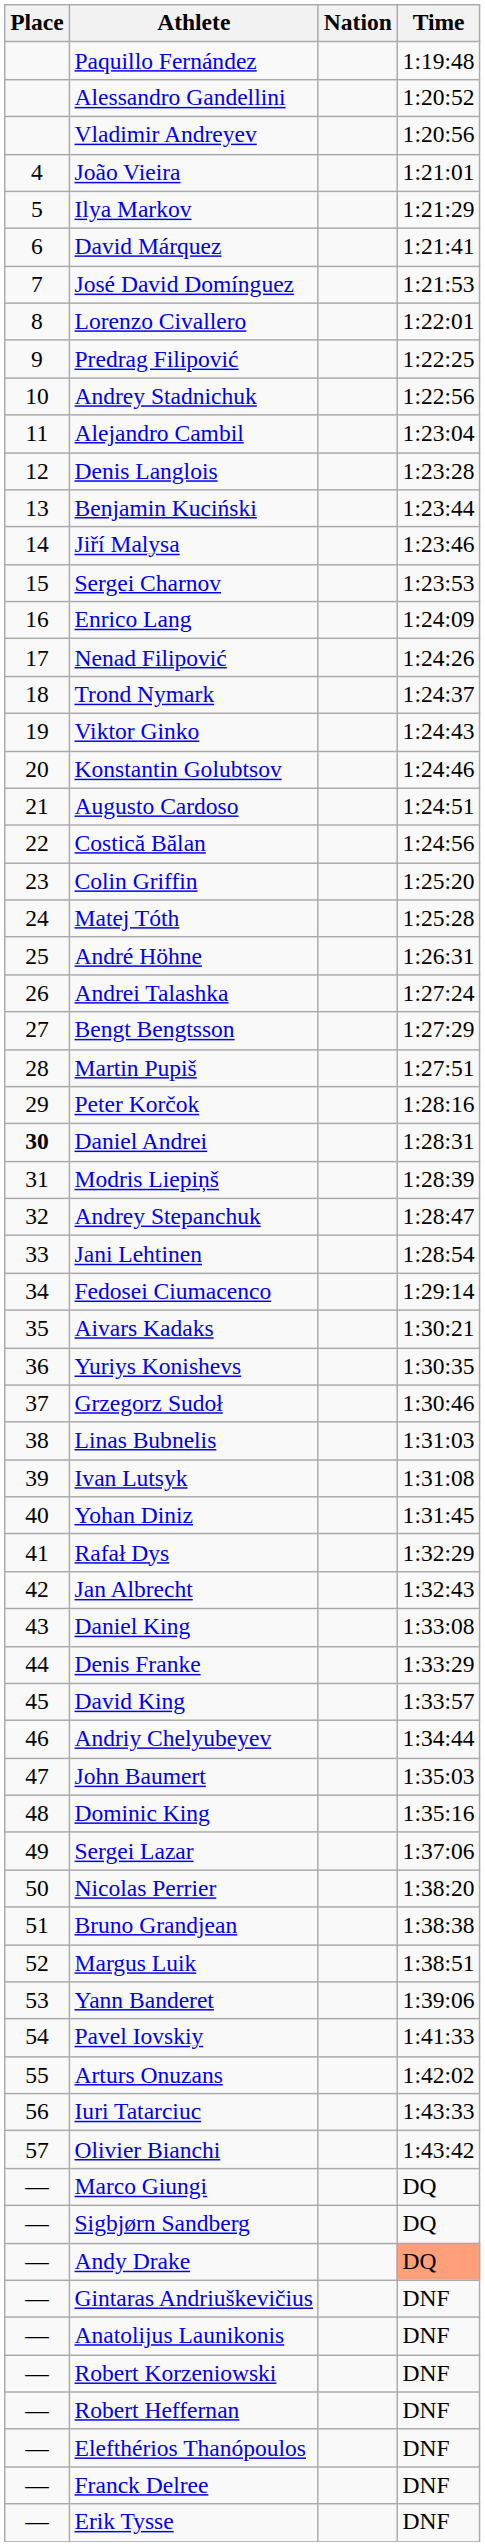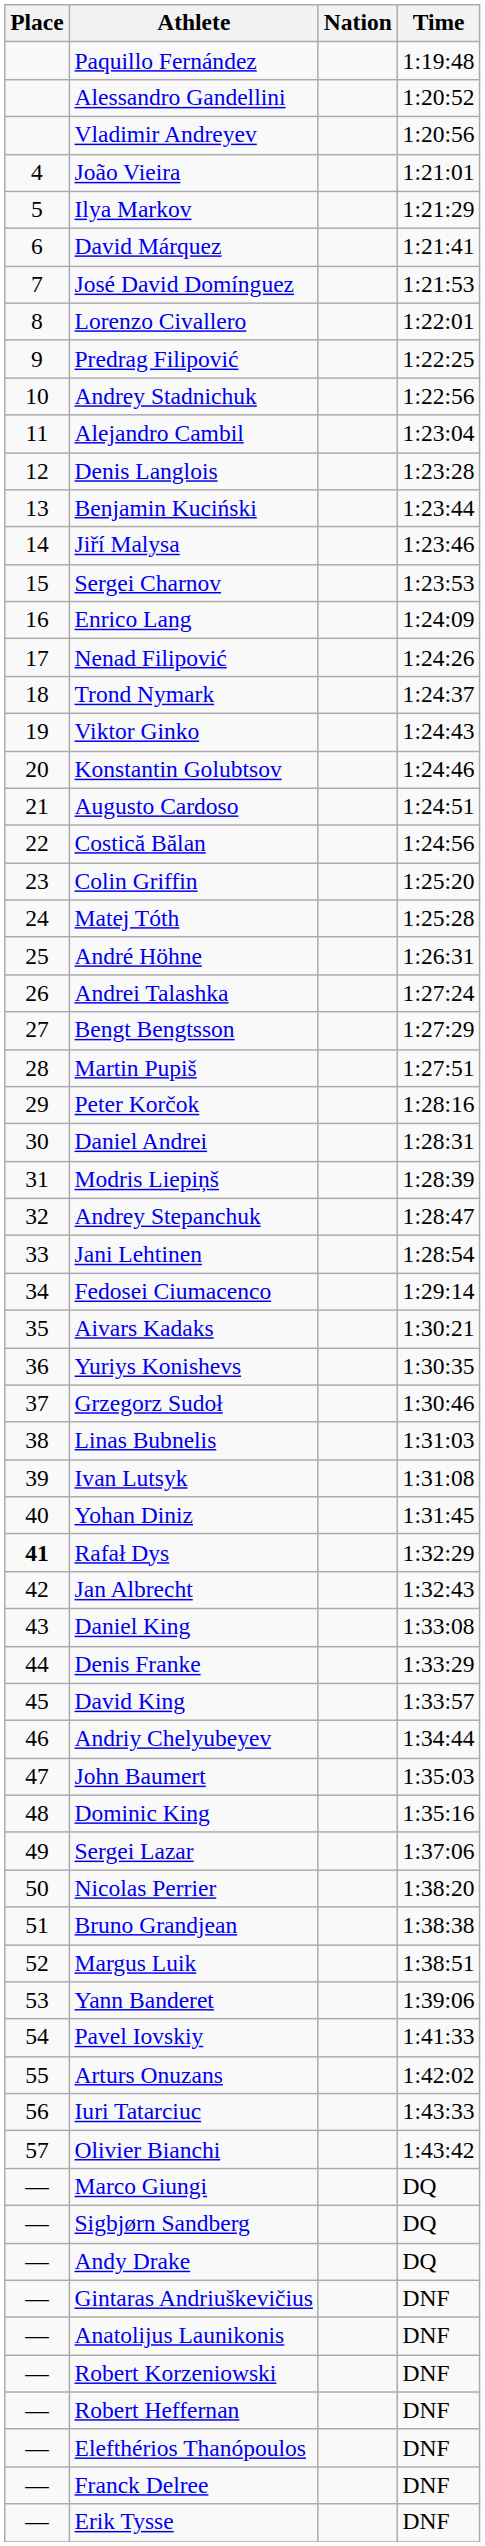Daniel Andrei | Place: bold -> normal
Rafał Dys | Place: normal -> bold
Andy Drake | Time: lightsalmon background -> no background
